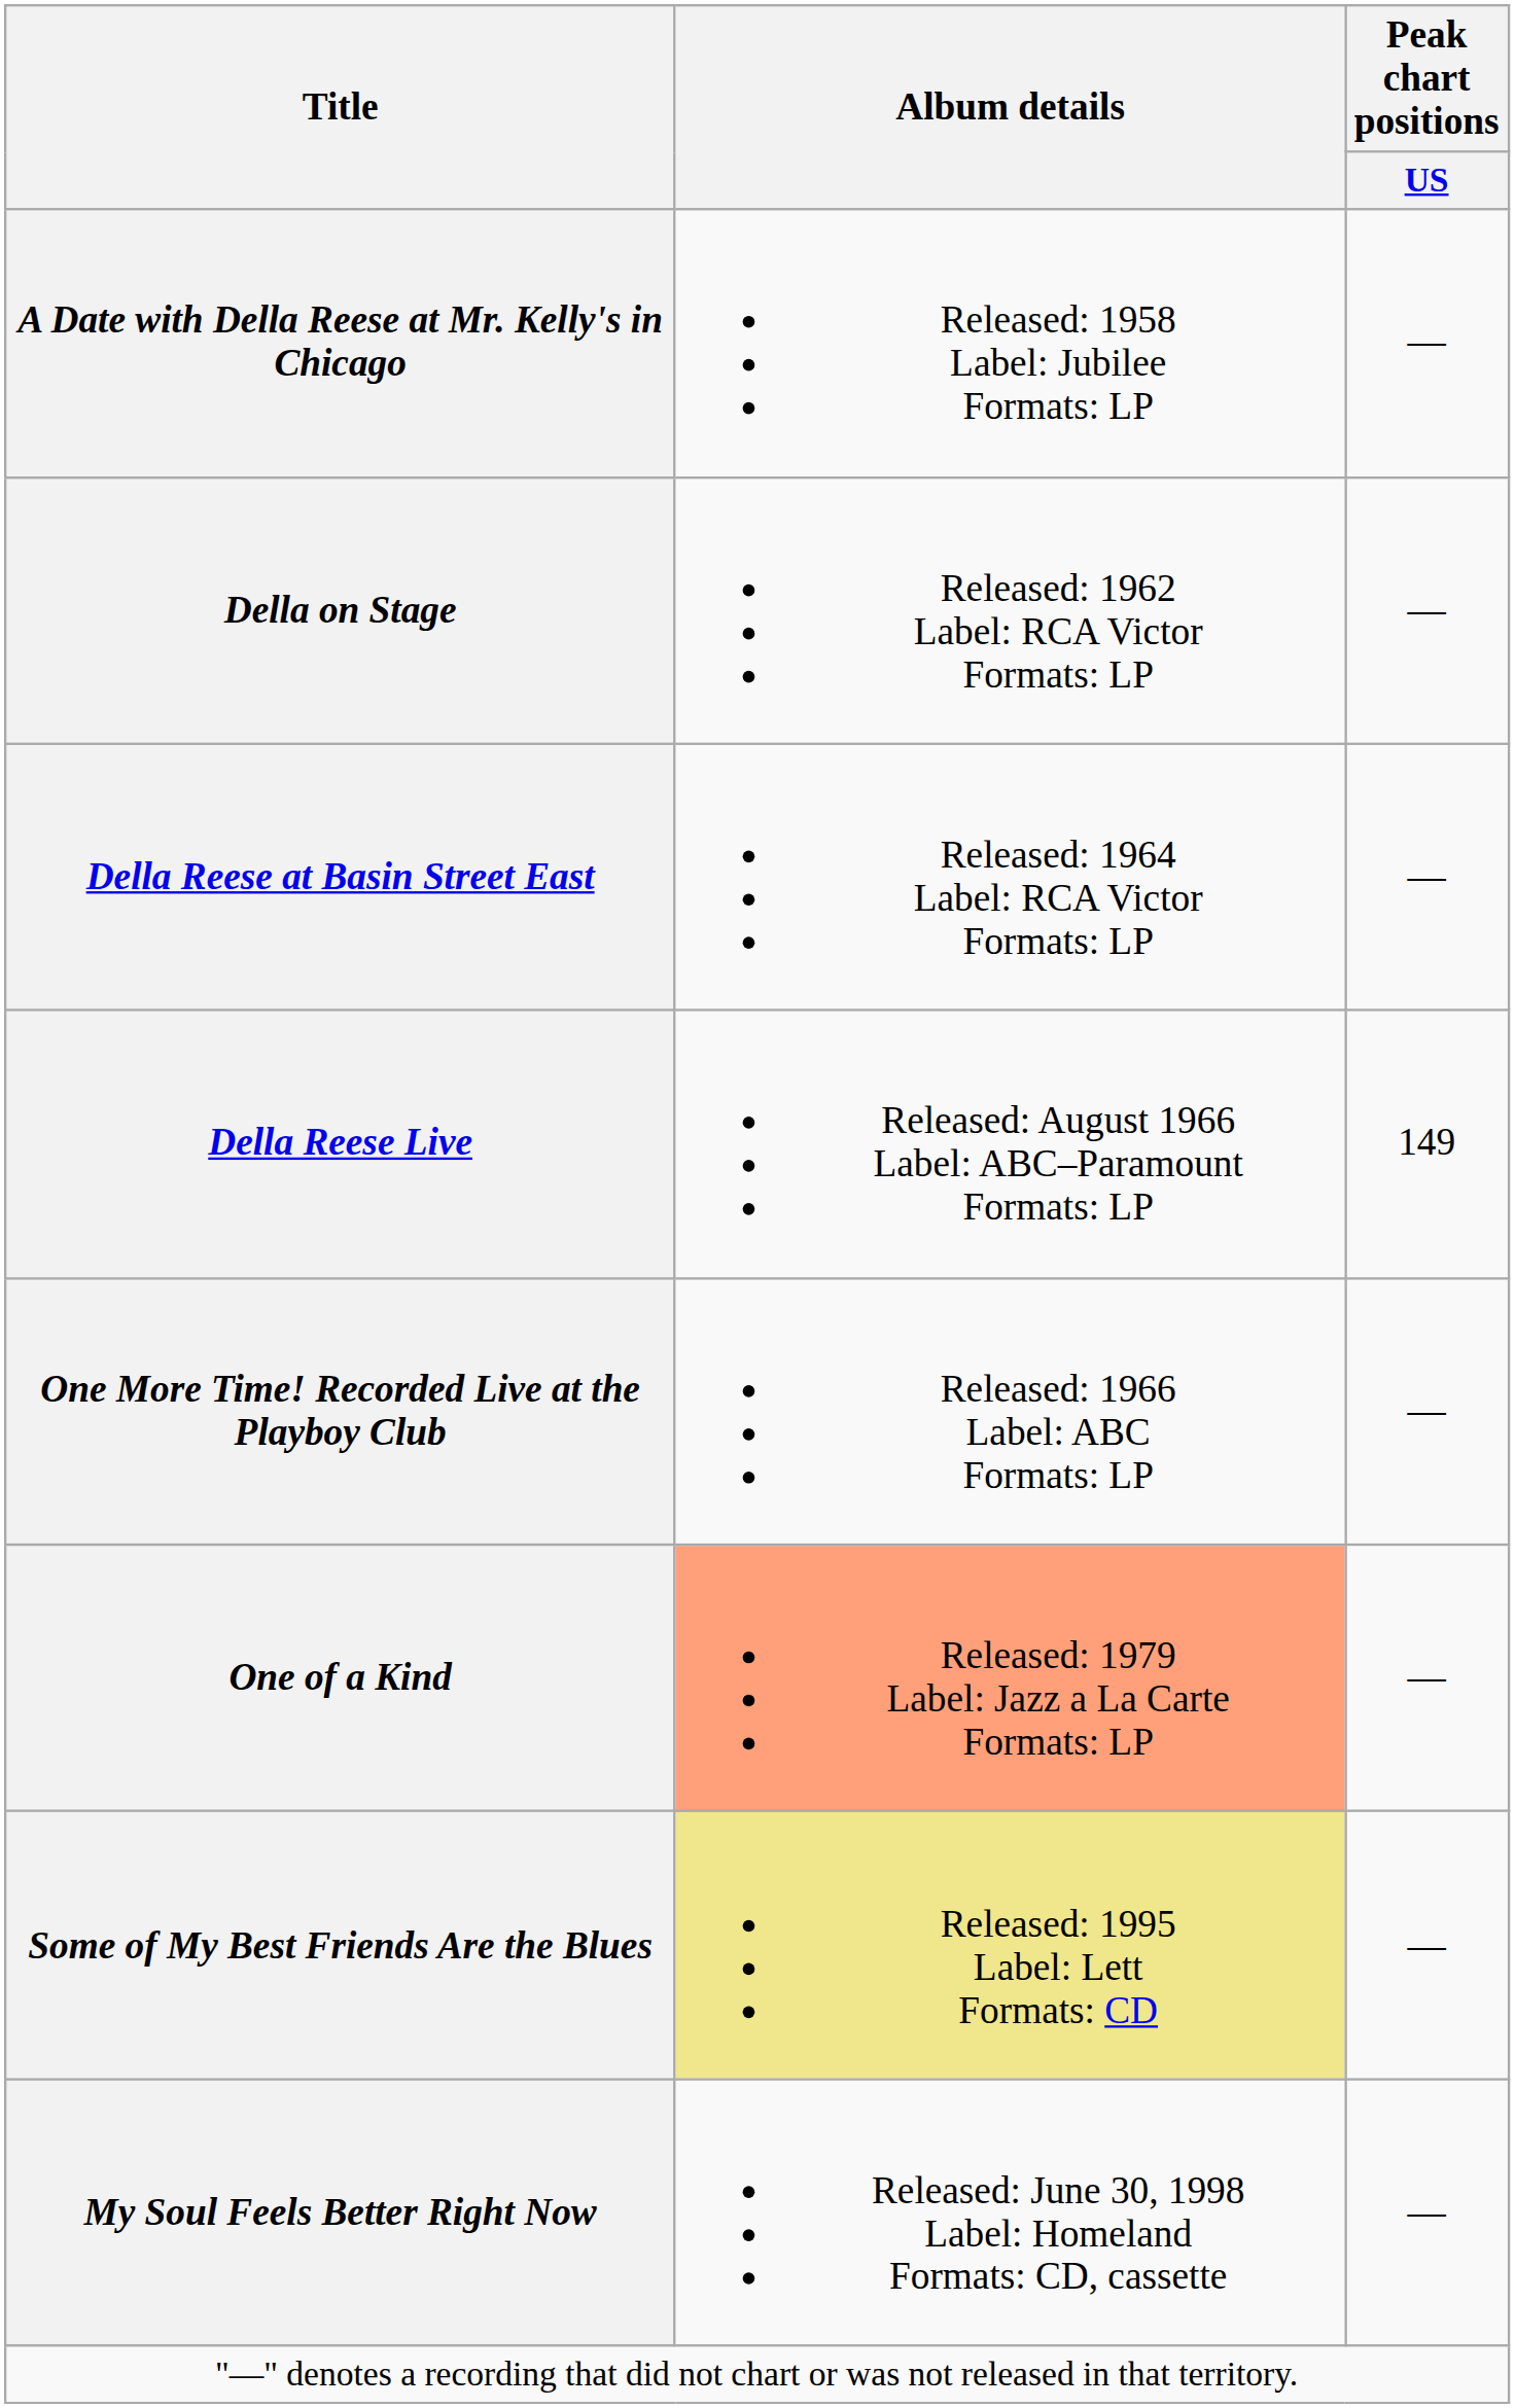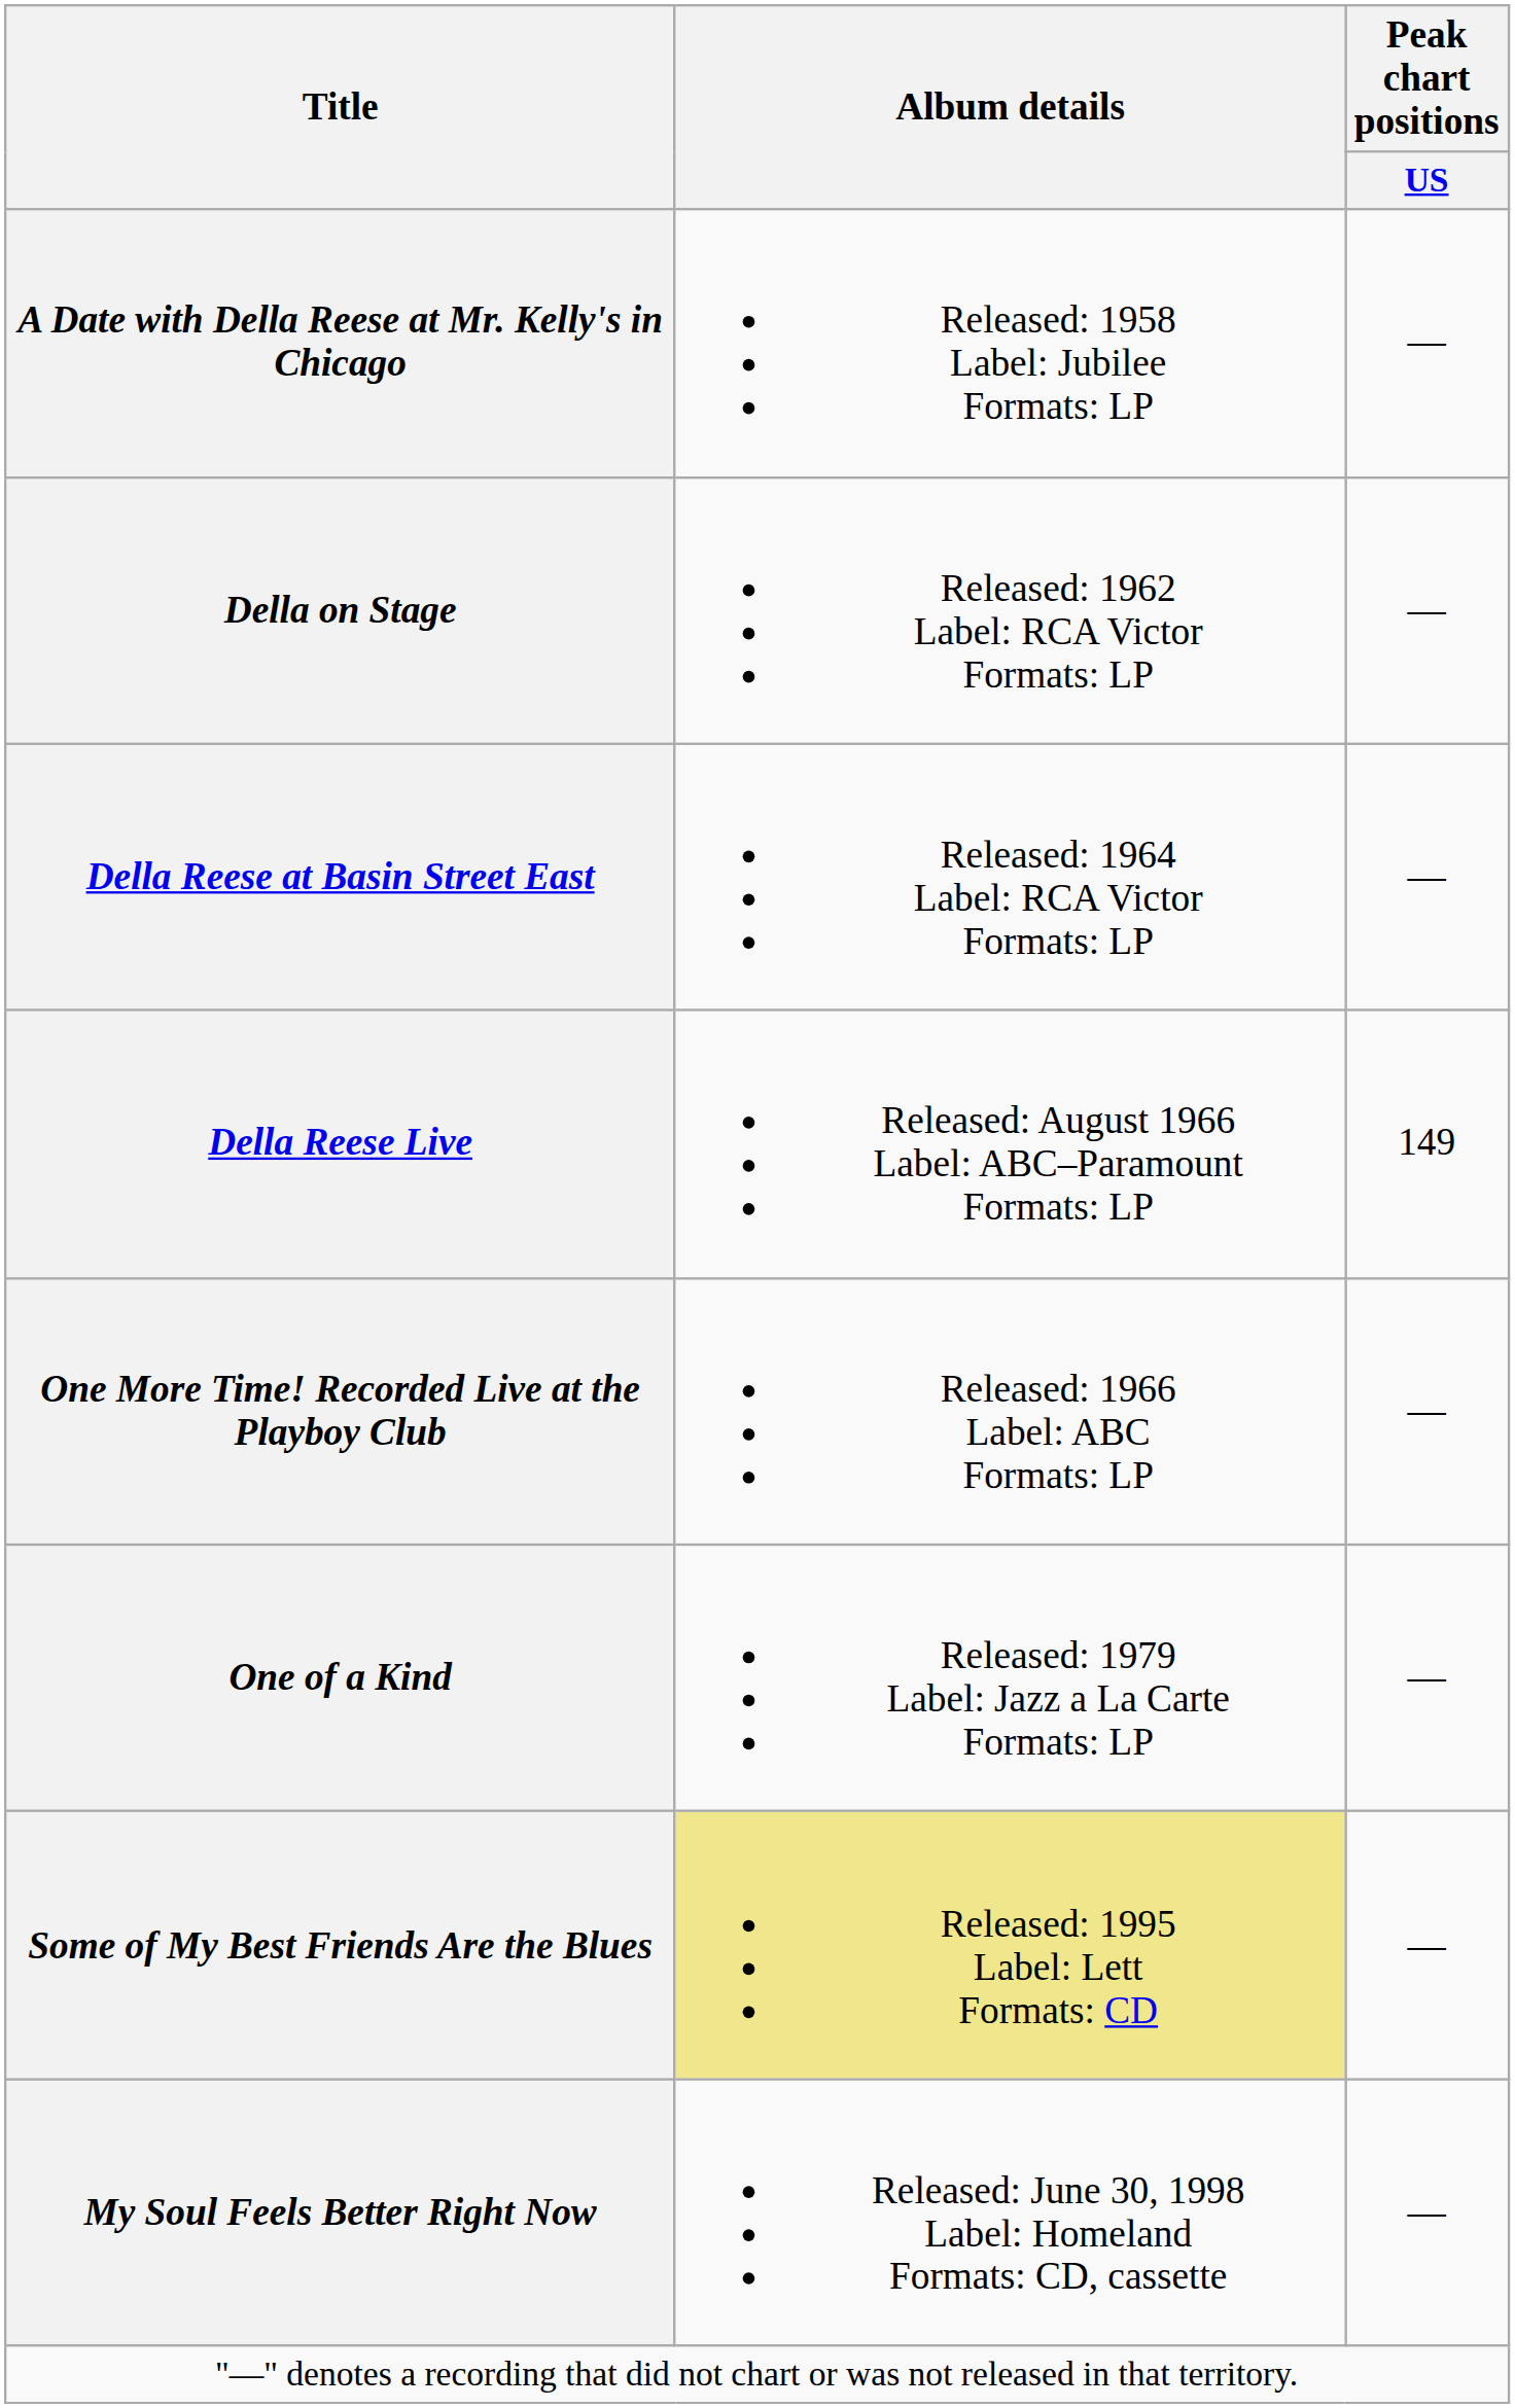One of a Kind | Album details: lightsalmon background -> no background
